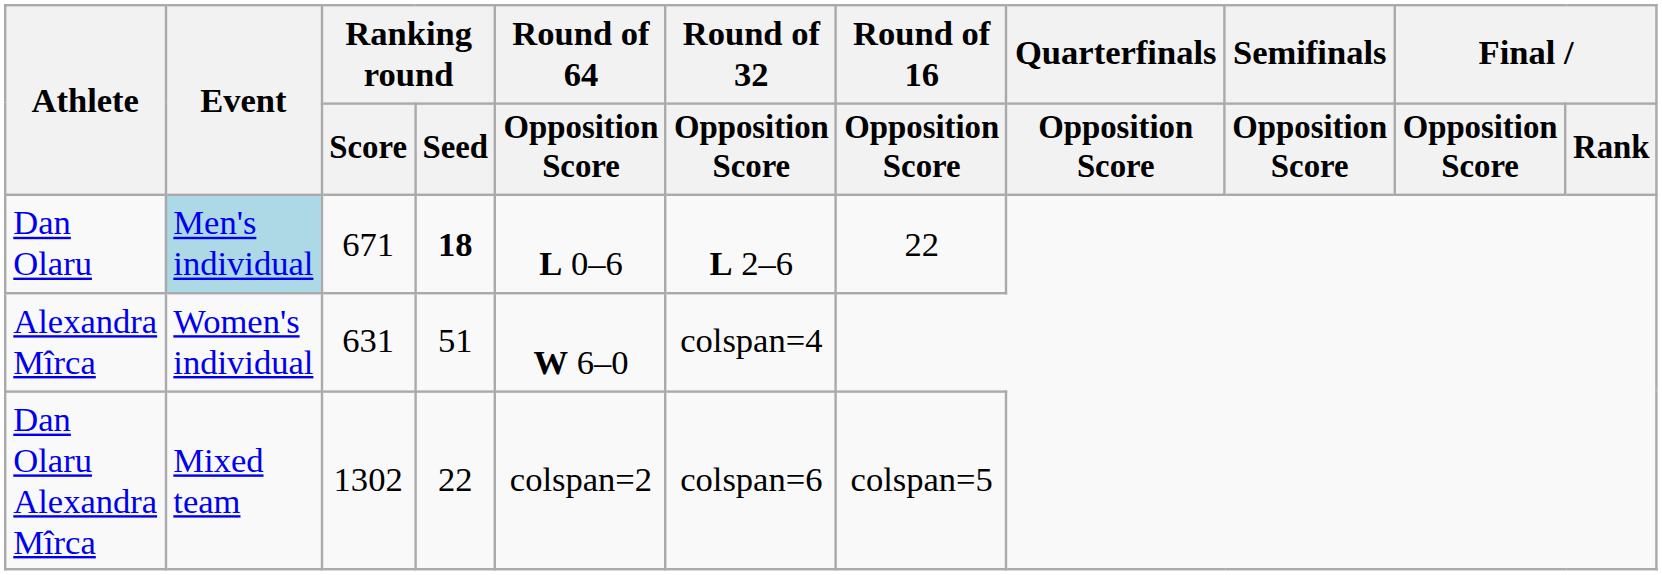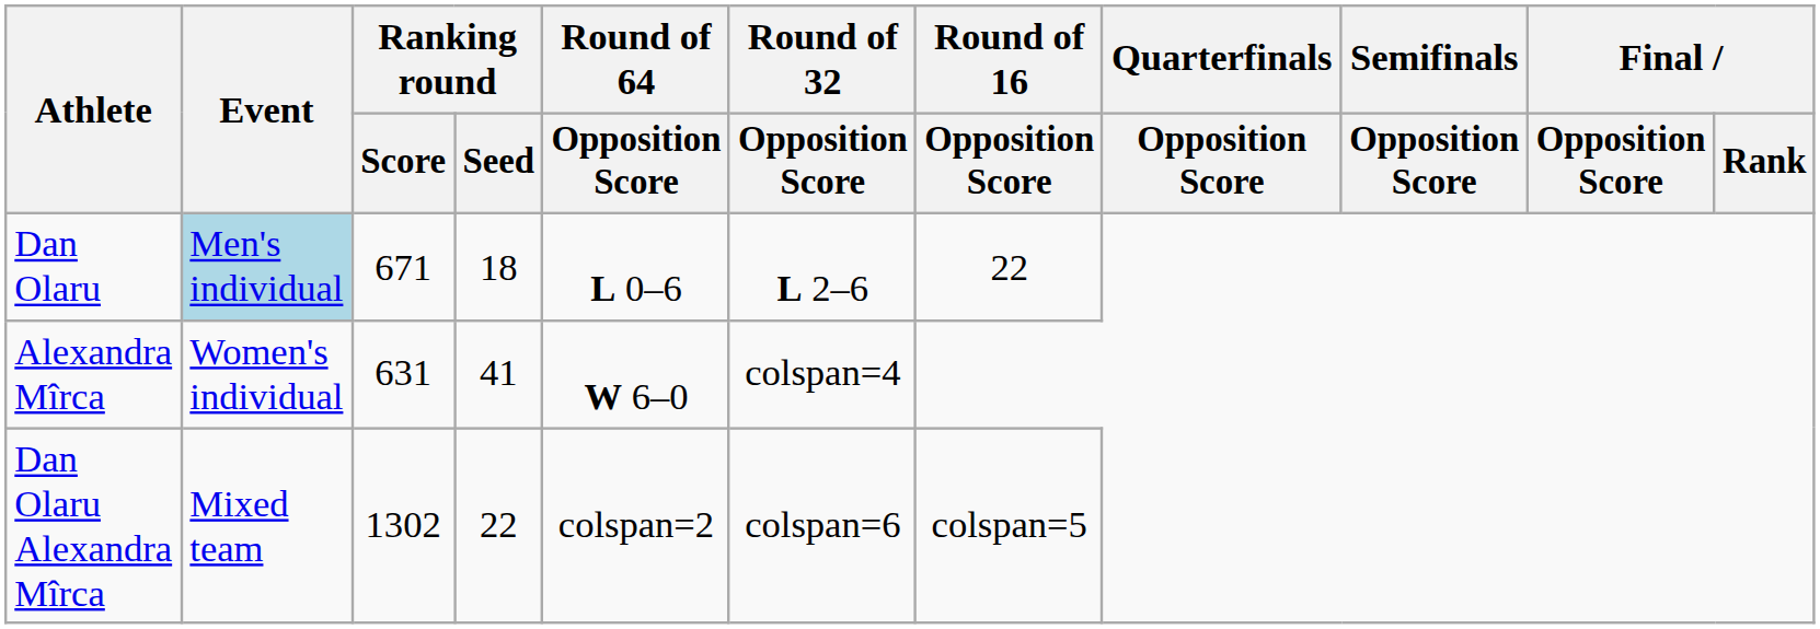Dan Olaru | Ranking round / Seed: bold -> normal
Alexandra Mîrca | Ranking round / Seed: 51 -> 41
